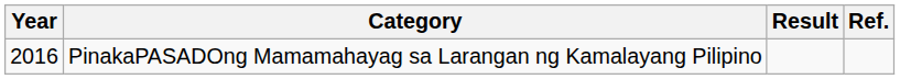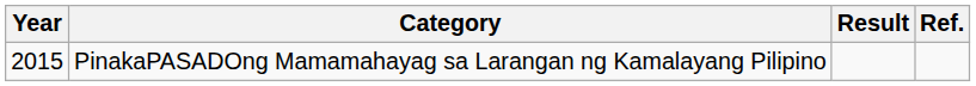row 2 | Year: 2016 -> 2015
